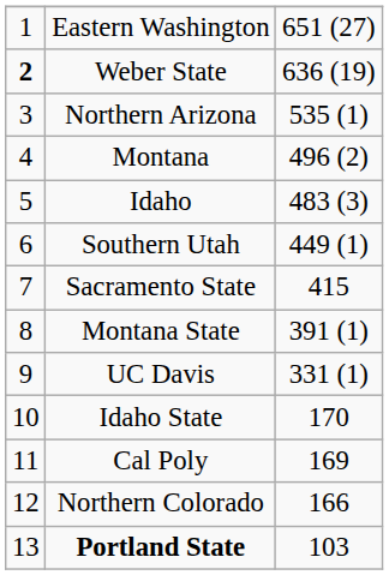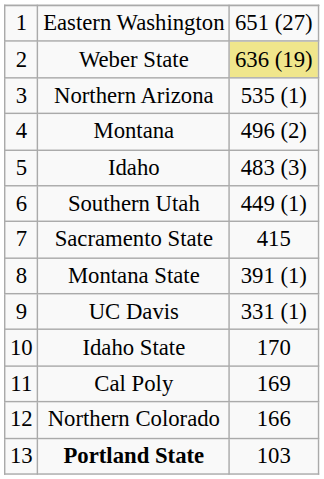Weber State | column 1: bold -> normal
Weber State | column 3: no background -> khaki background
